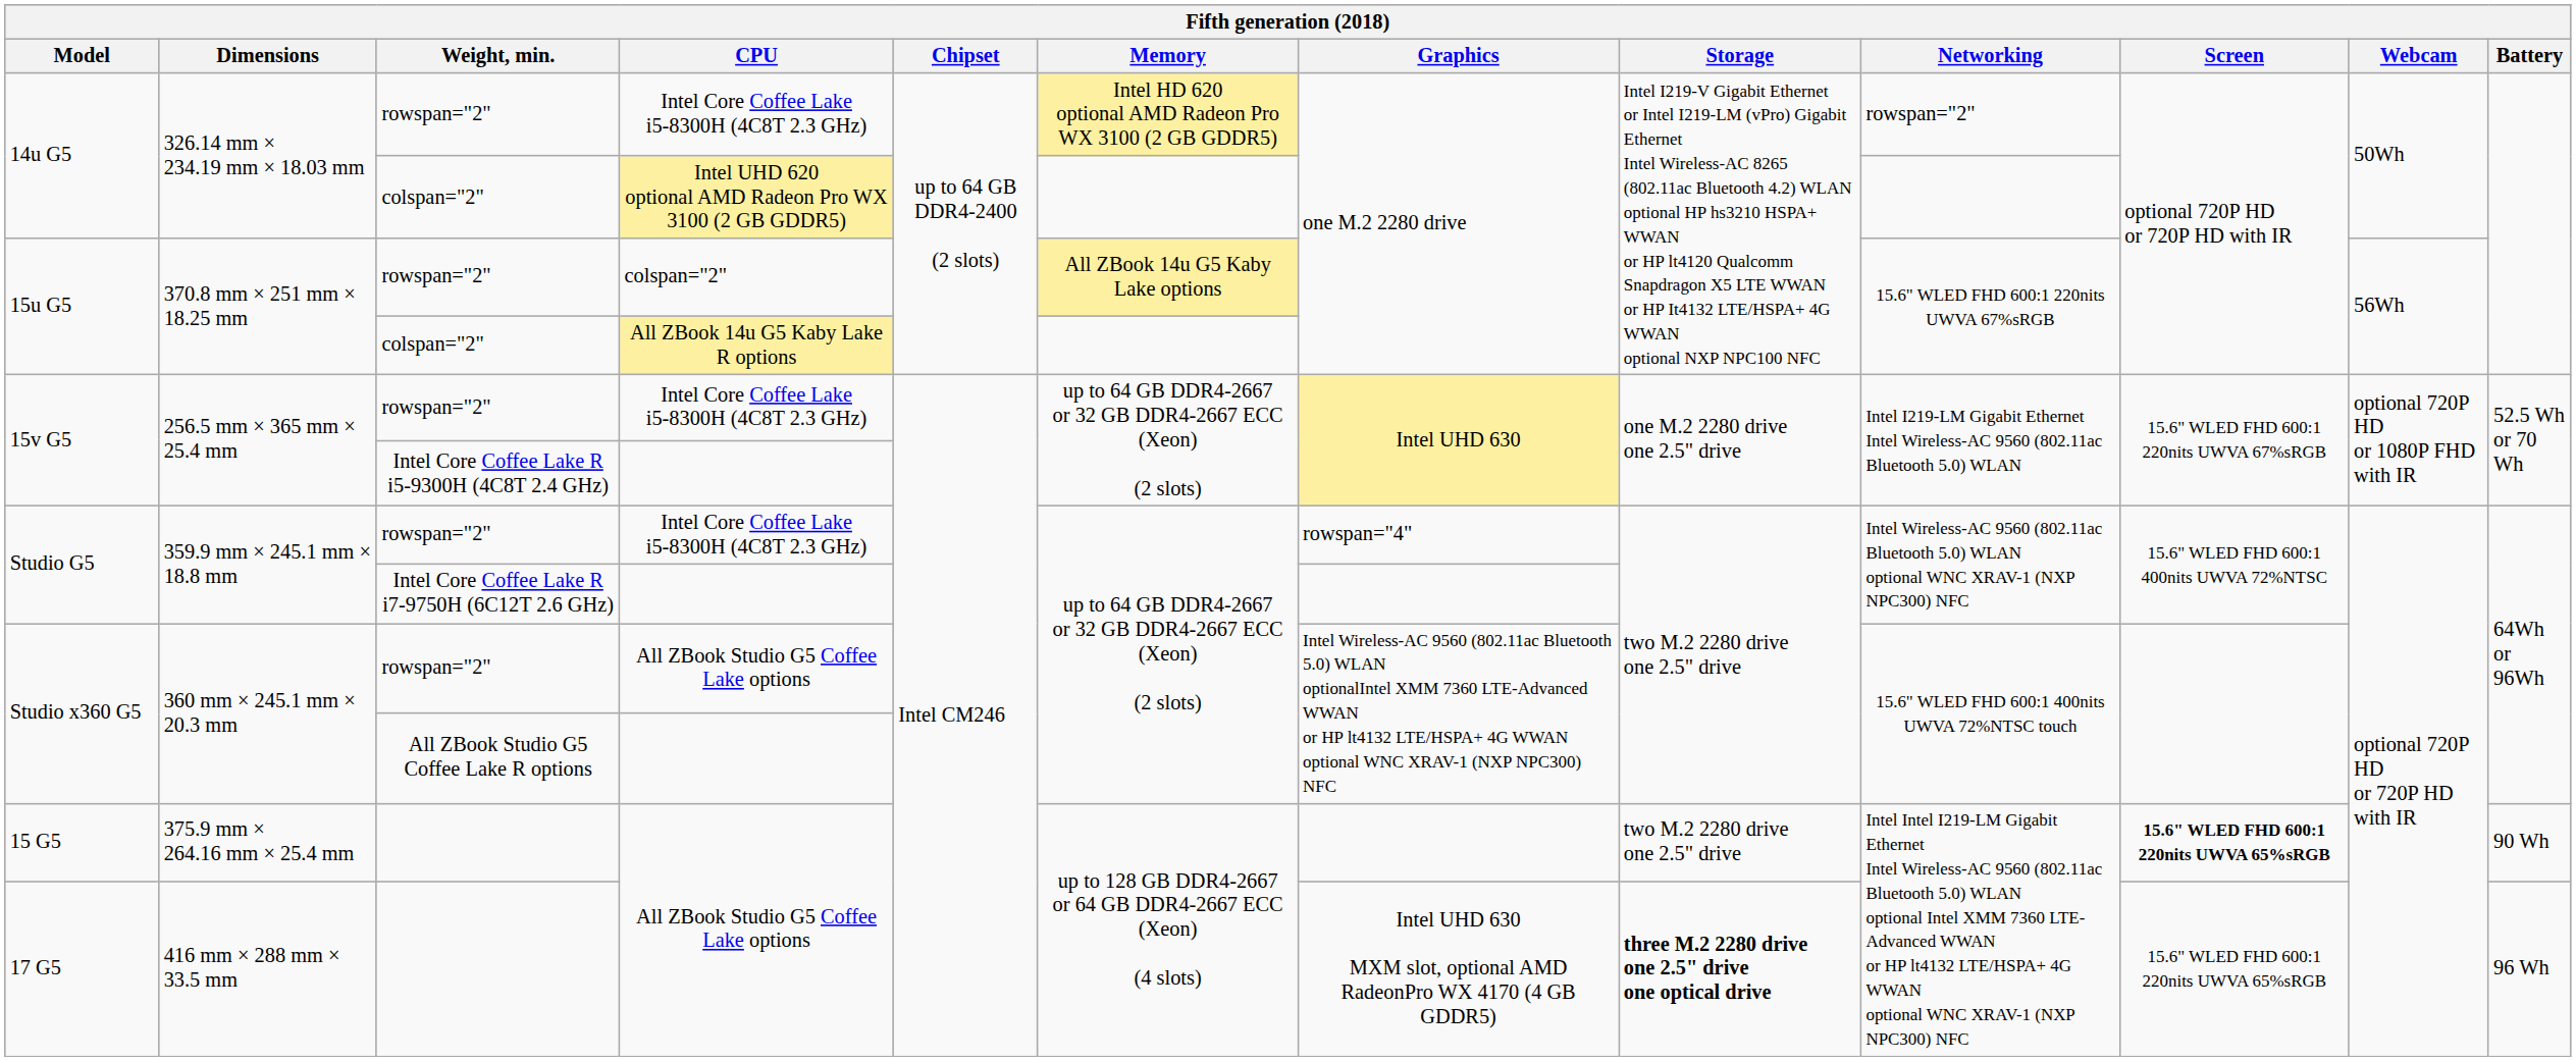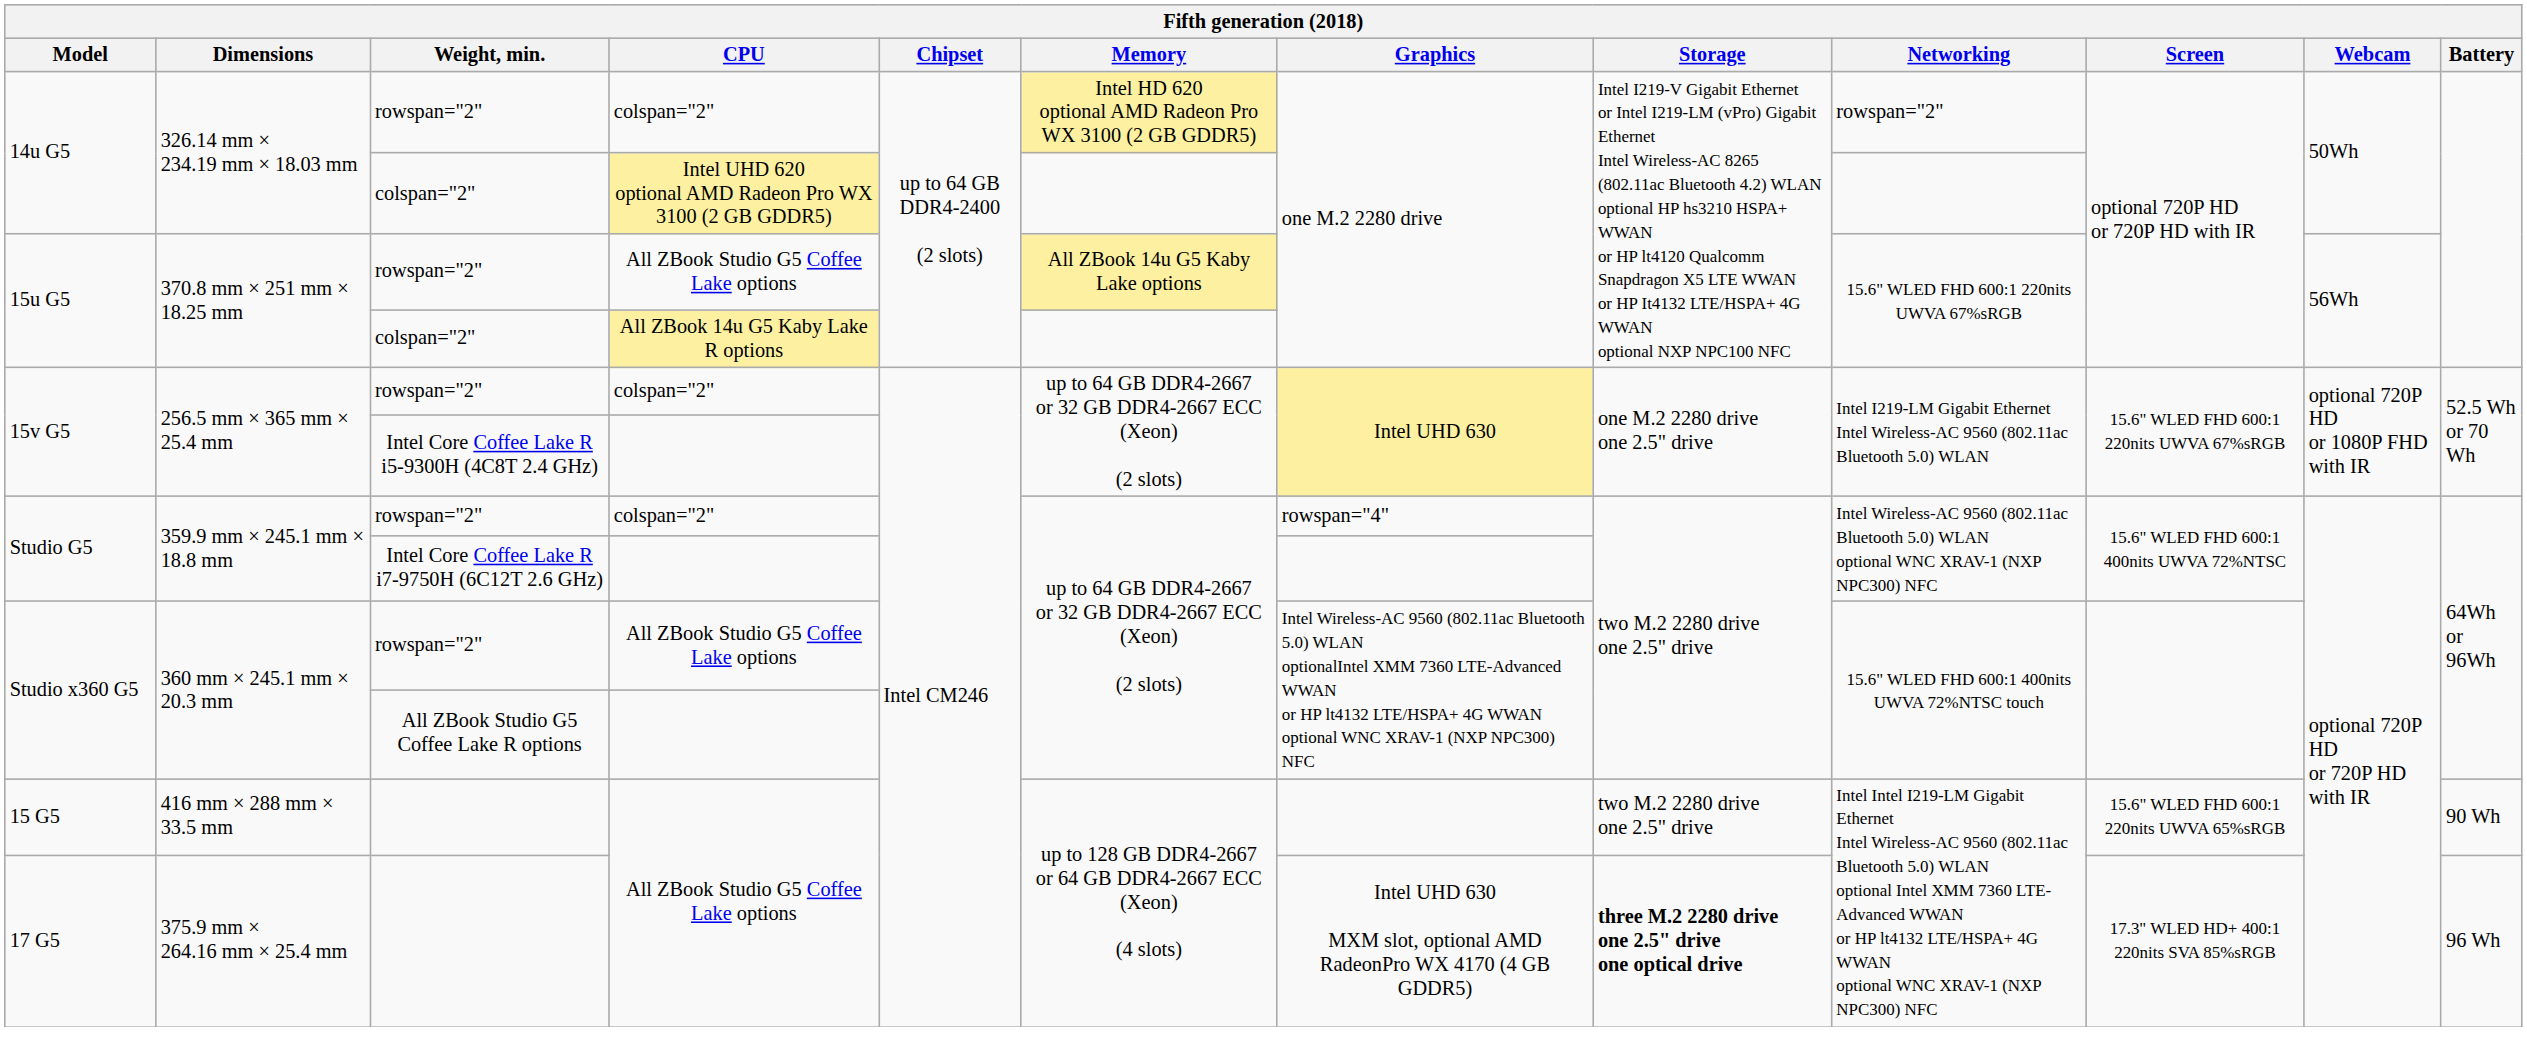14u G5 / rowspan="2" | CPU: Intel Core Coffee Lake i5-8300H (4C8T 2.3 GHz) -> colspan="2"
15u G5 / rowspan="2" | CPU: colspan="2" -> All ZBook Studio G5 Coffee Lake options
15v G5 / rowspan="2" | CPU: Intel Core Coffee Lake i5-8300H (4C8T 2.3 GHz) -> colspan="2"
Studio G5 / rowspan="2" | CPU: Intel Core Coffee Lake i5-8300H (4C8T 2.3 GHz) -> colspan="2"
15 G5 | Dimensions: 375.9 mm × 264.16 mm × 25.4 mm -> 416 mm × 288 mm × 33.5 mm
15 G5 | Screen: bold -> normal
17 G5 | Dimensions: 416 mm × 288 mm × 33.5 mm -> 375.9 mm × 264.16 mm × 25.4 mm
17 G5 | Screen: 15.6" WLED FHD 600:1 220nits UWVA 65%sRGB -> 17.3" WLED HD+ 400:1 220nits SVA 85%sRGB
